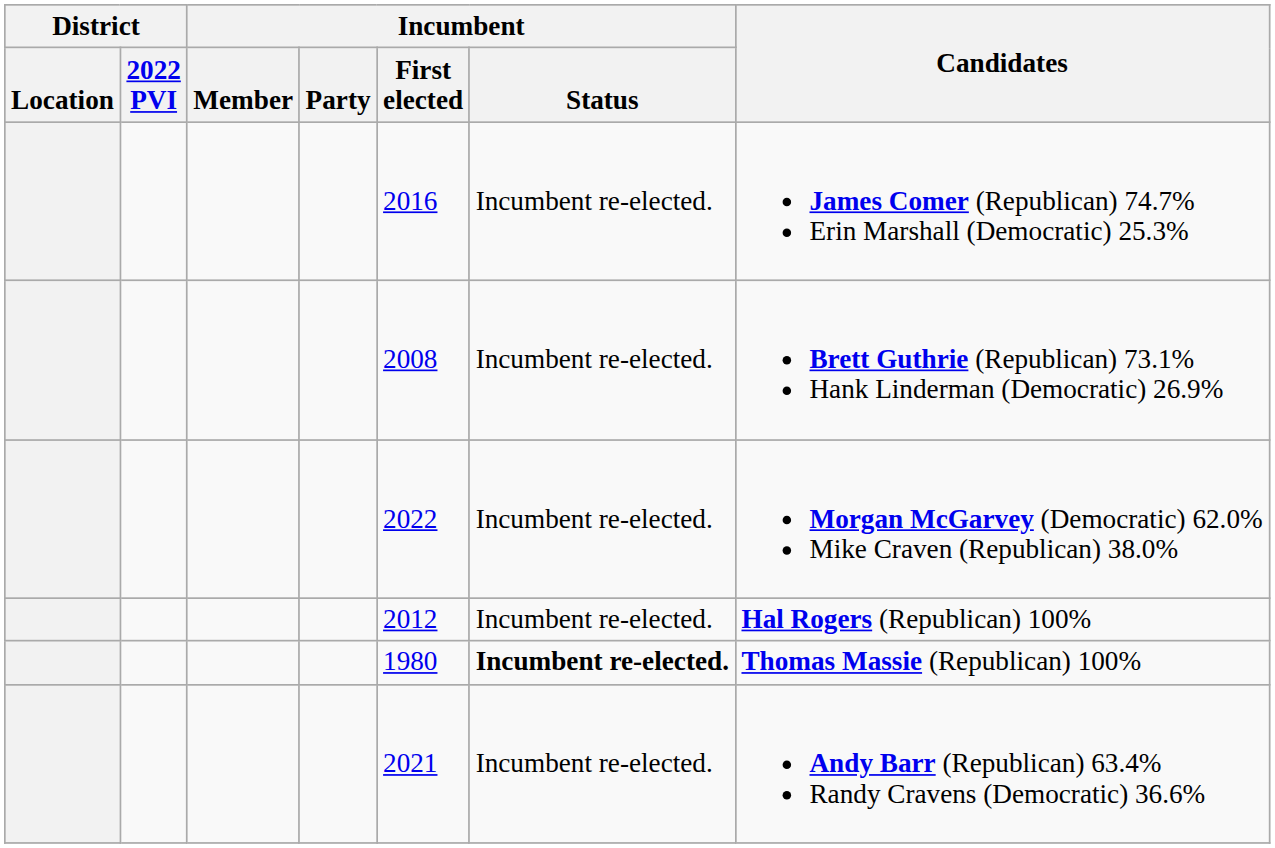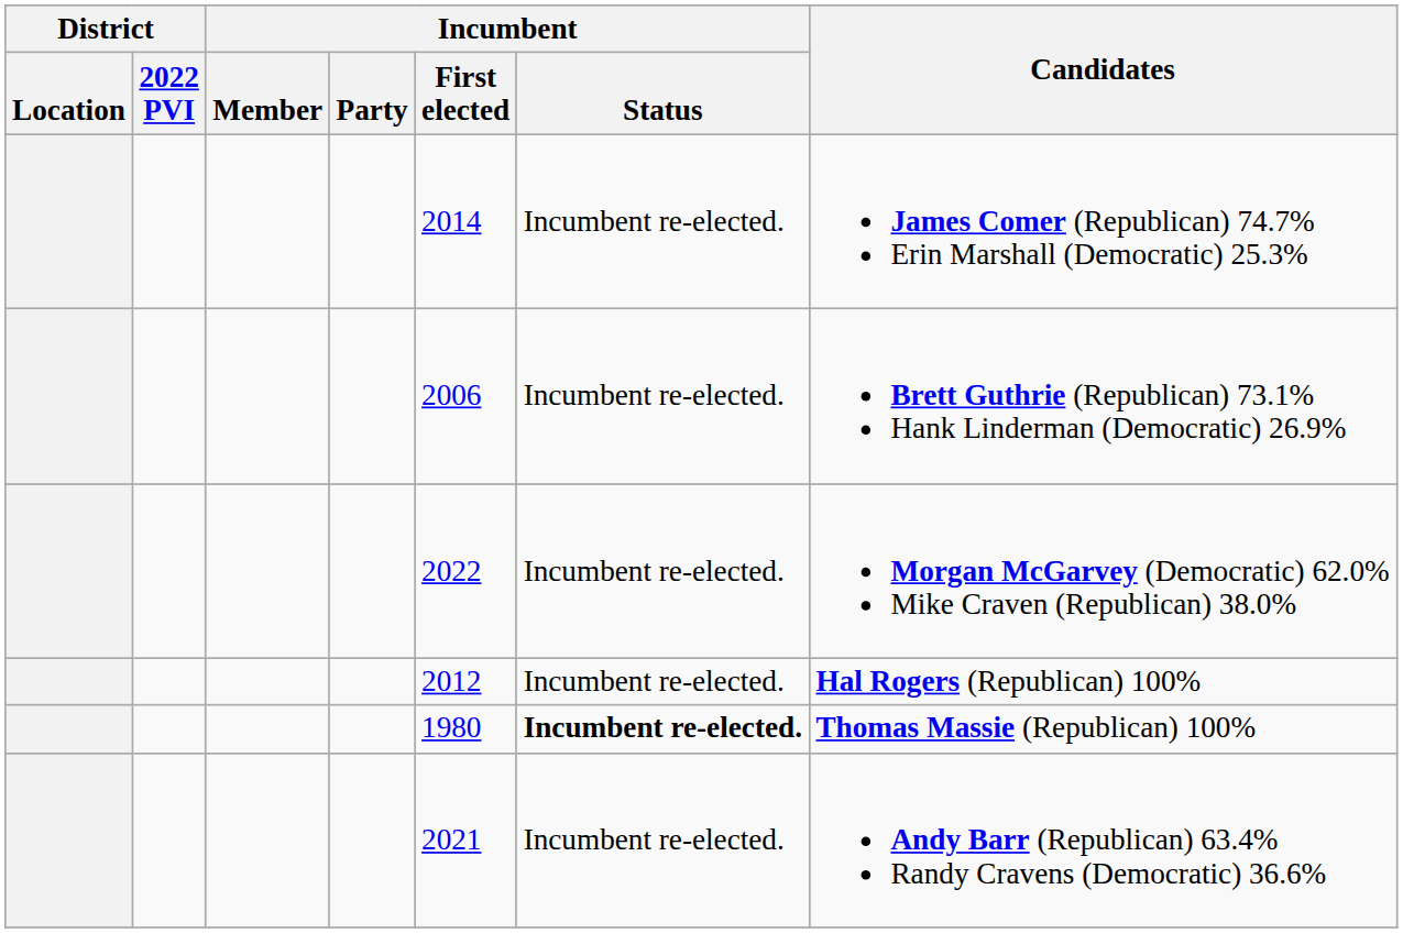row 3 | Incumbent / First elected: 2016 -> 2014
row 4 | Incumbent / First elected: 2008 -> 2006
